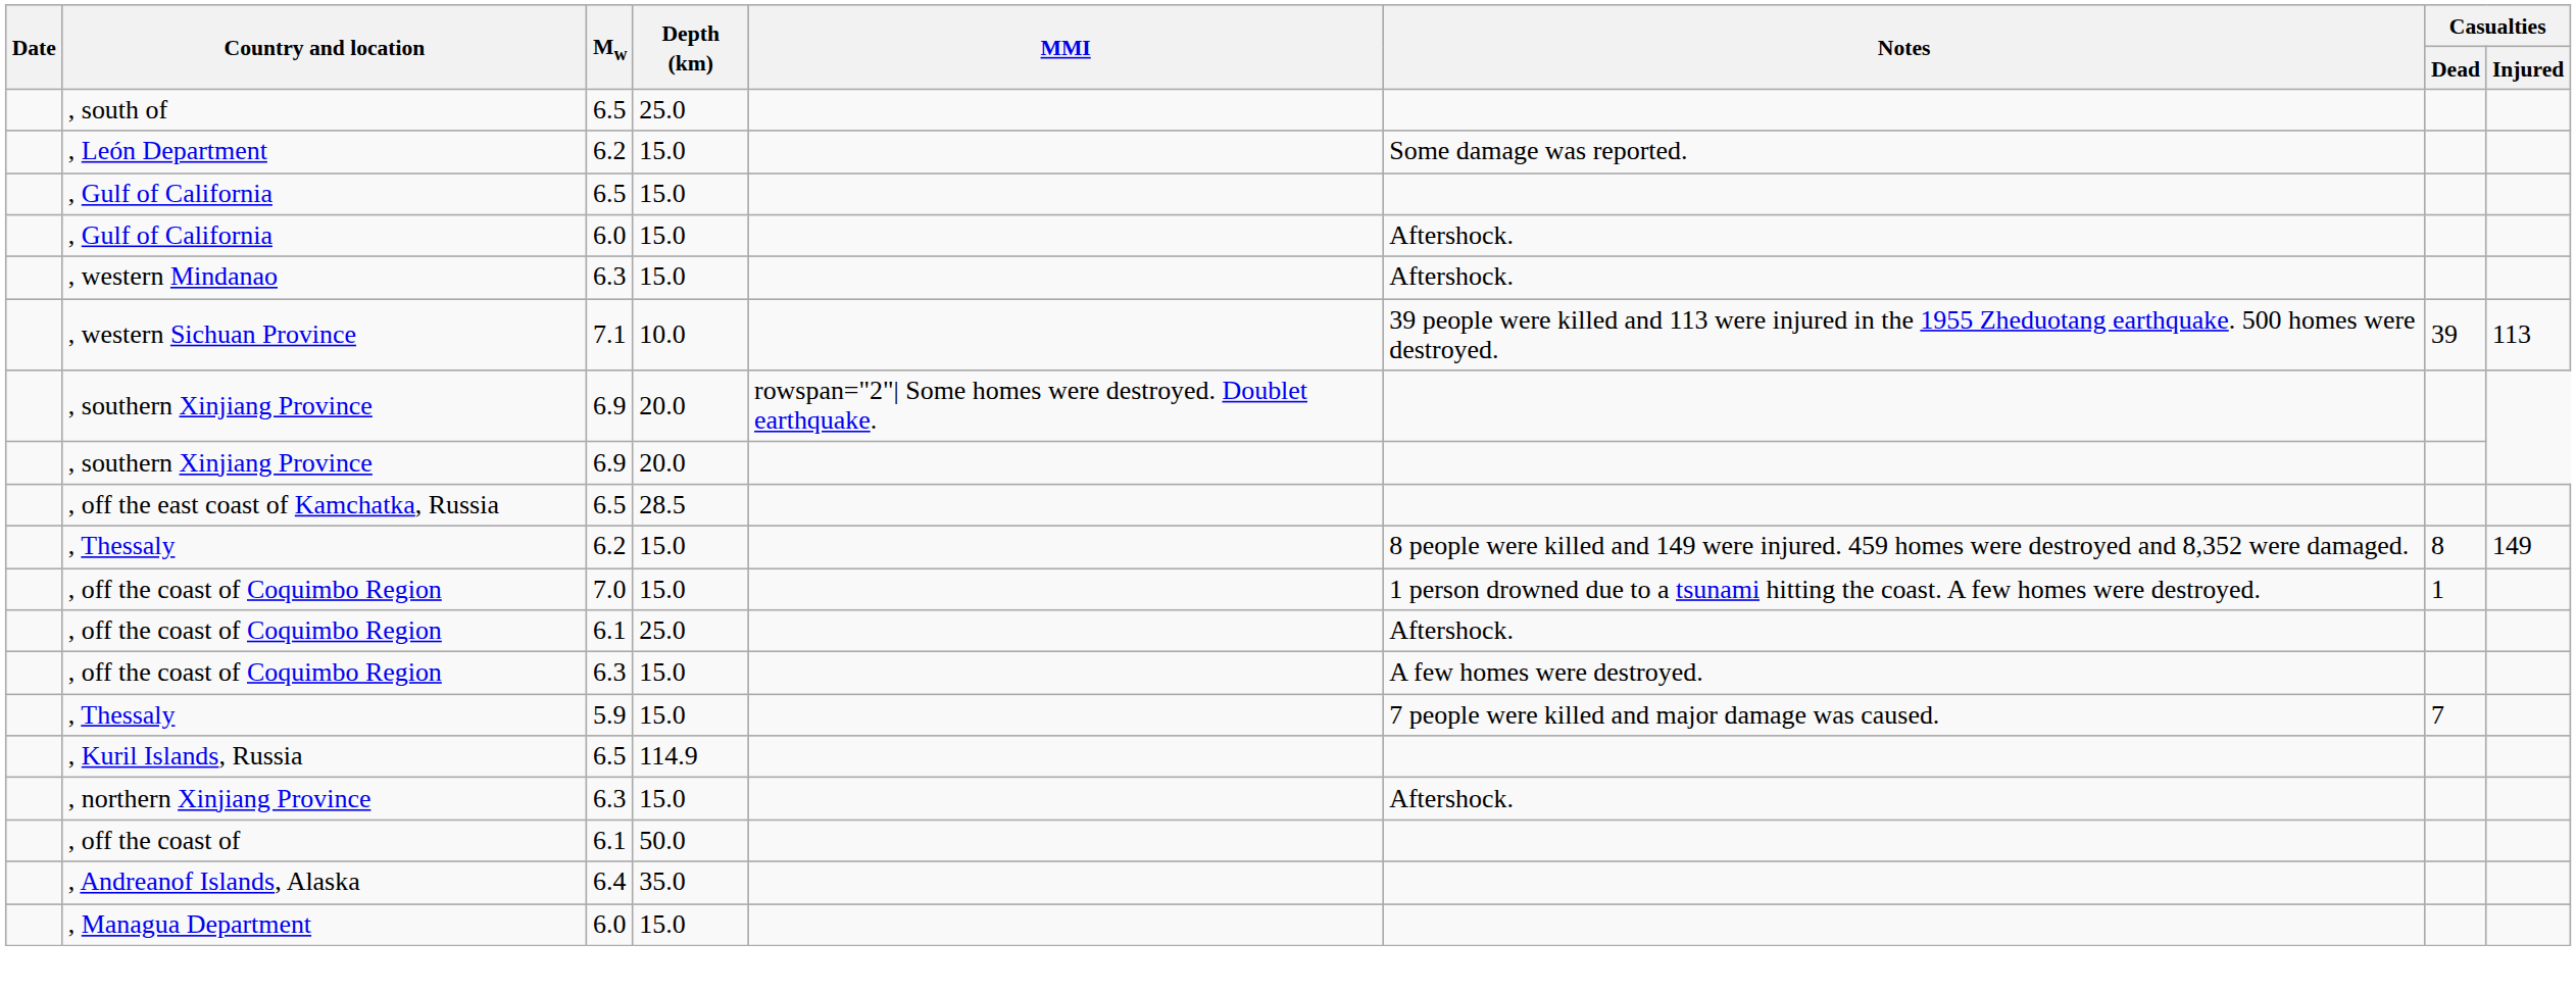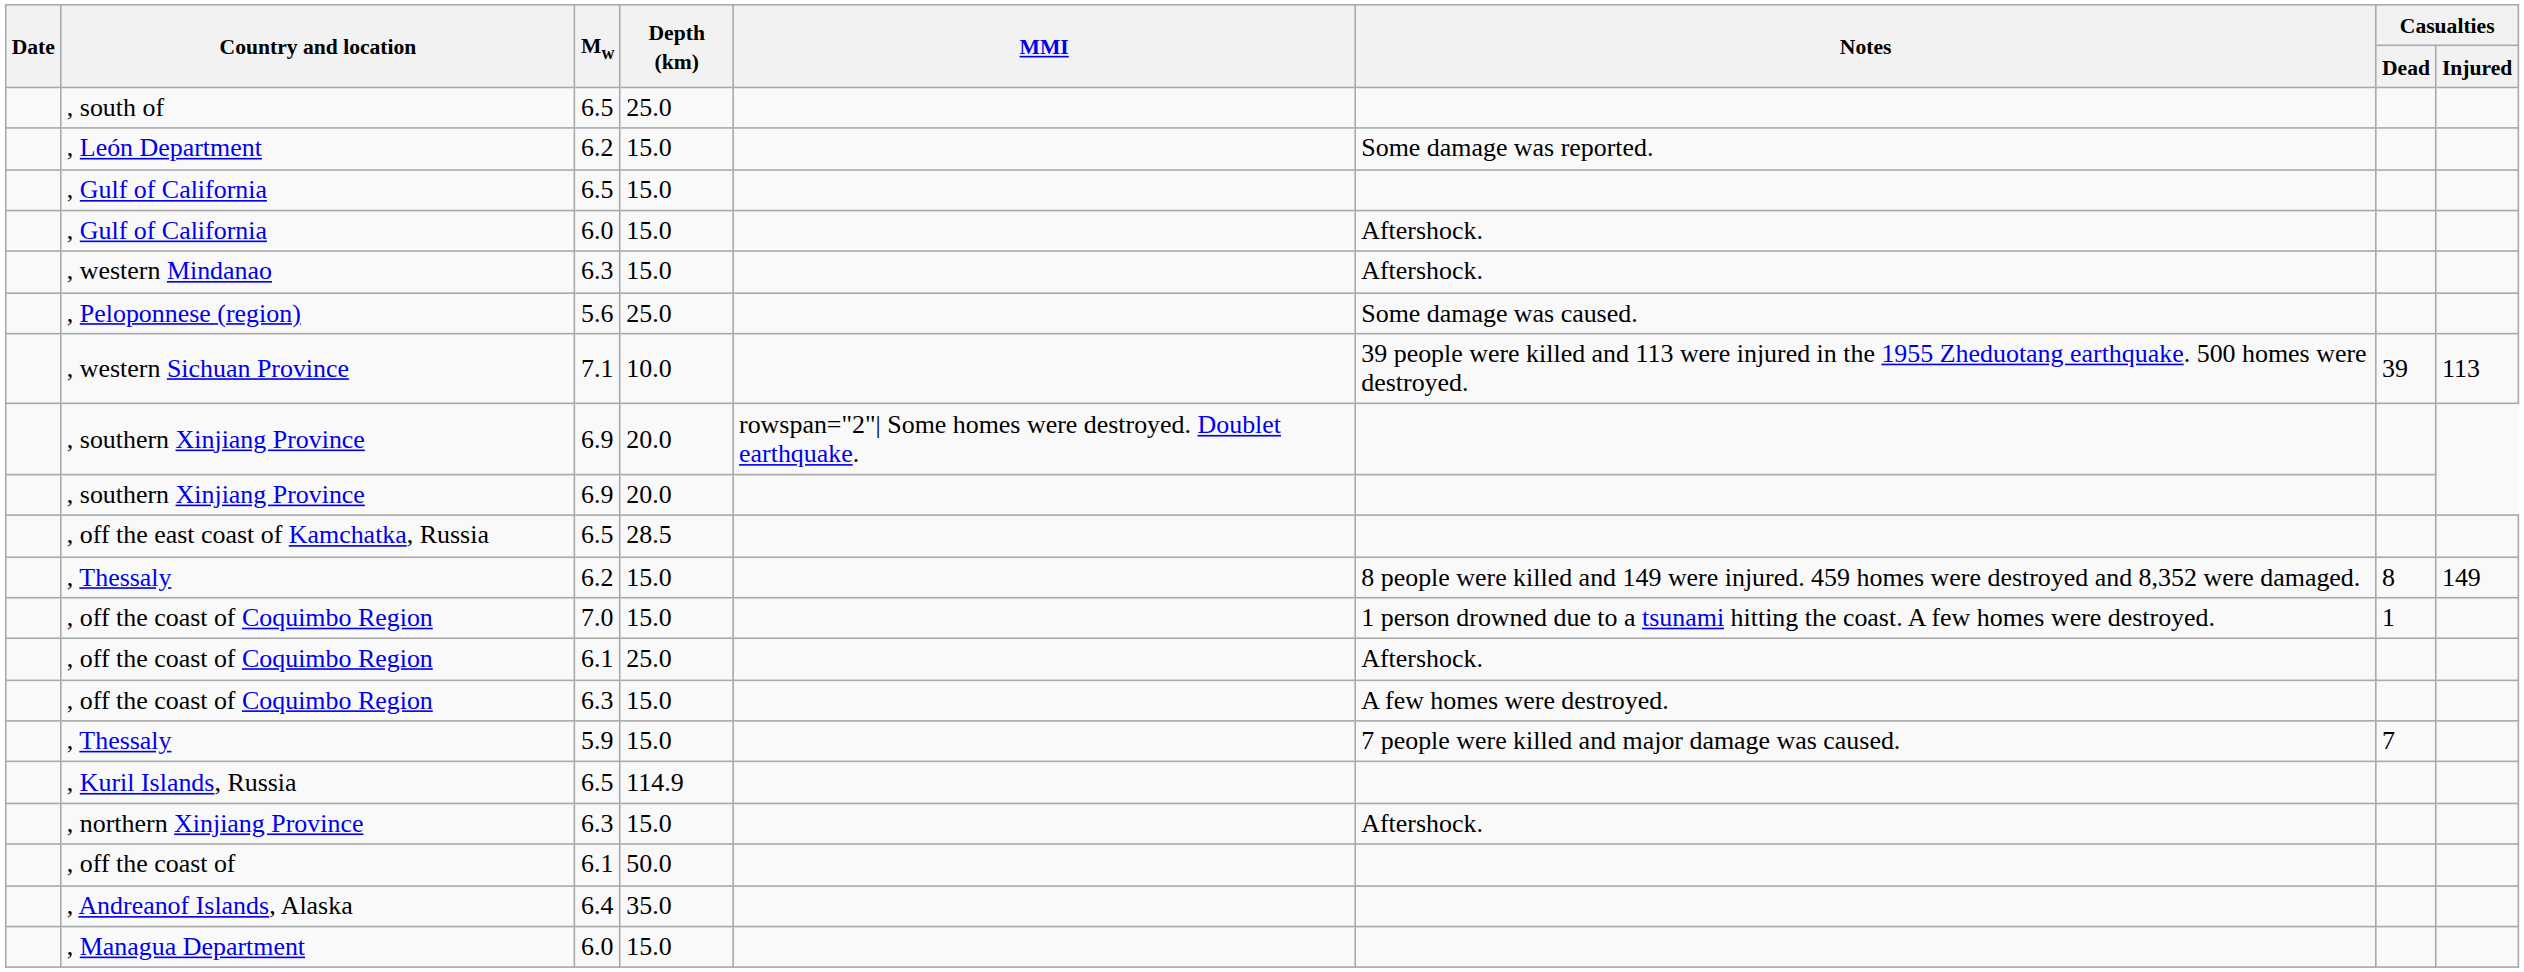+ row: , Peloponnese (region) | 5.6 | 25.0 | Some damage was caused.
